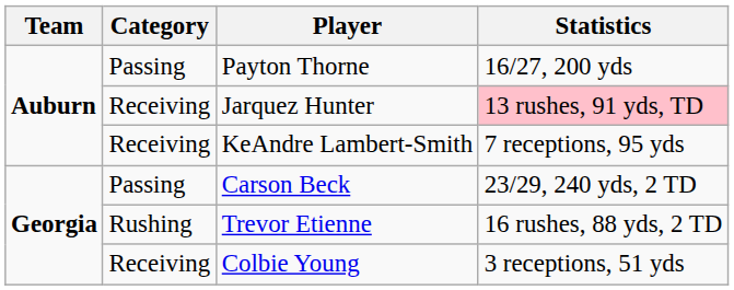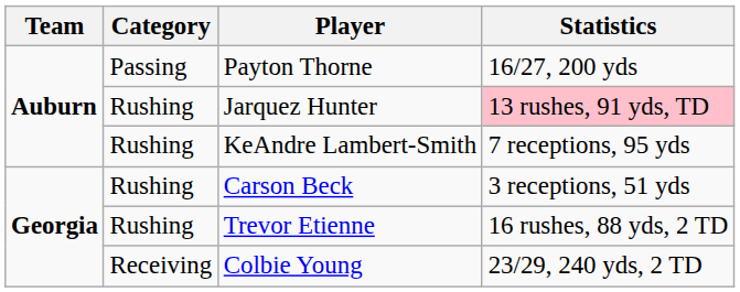Jarquez Hunter | Category: Receiving -> Rushing
KeAndre Lambert-Smith | Category: Receiving -> Rushing
Carson Beck | Category: Passing -> Rushing
Carson Beck | Statistics: 23/29, 240 yds, 2 TD -> 3 receptions, 51 yds
Colbie Young | Statistics: 3 receptions, 51 yds -> 23/29, 240 yds, 2 TD
